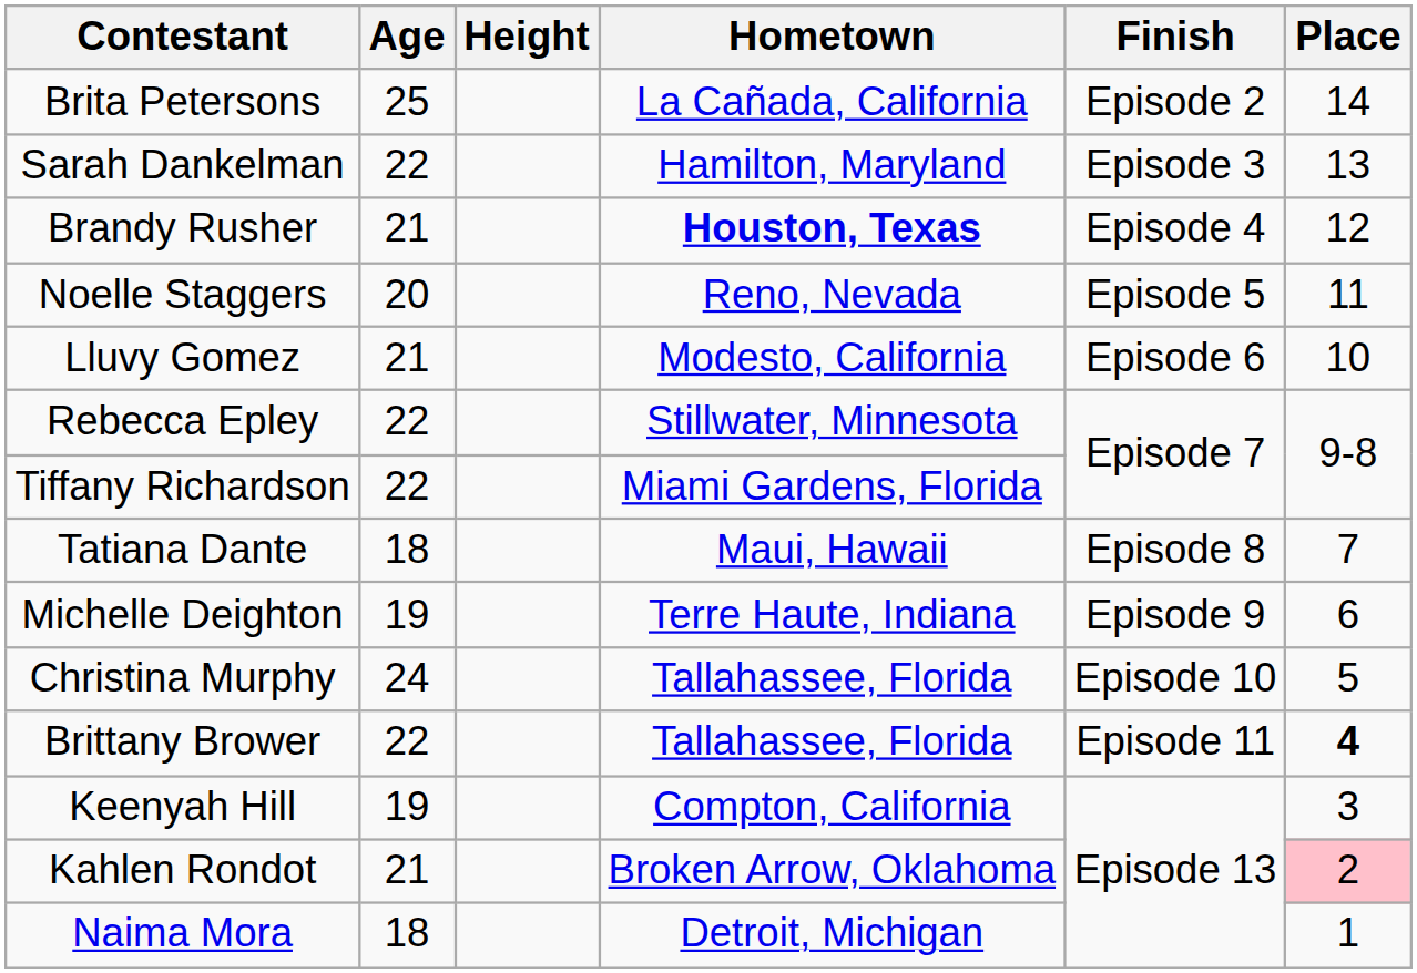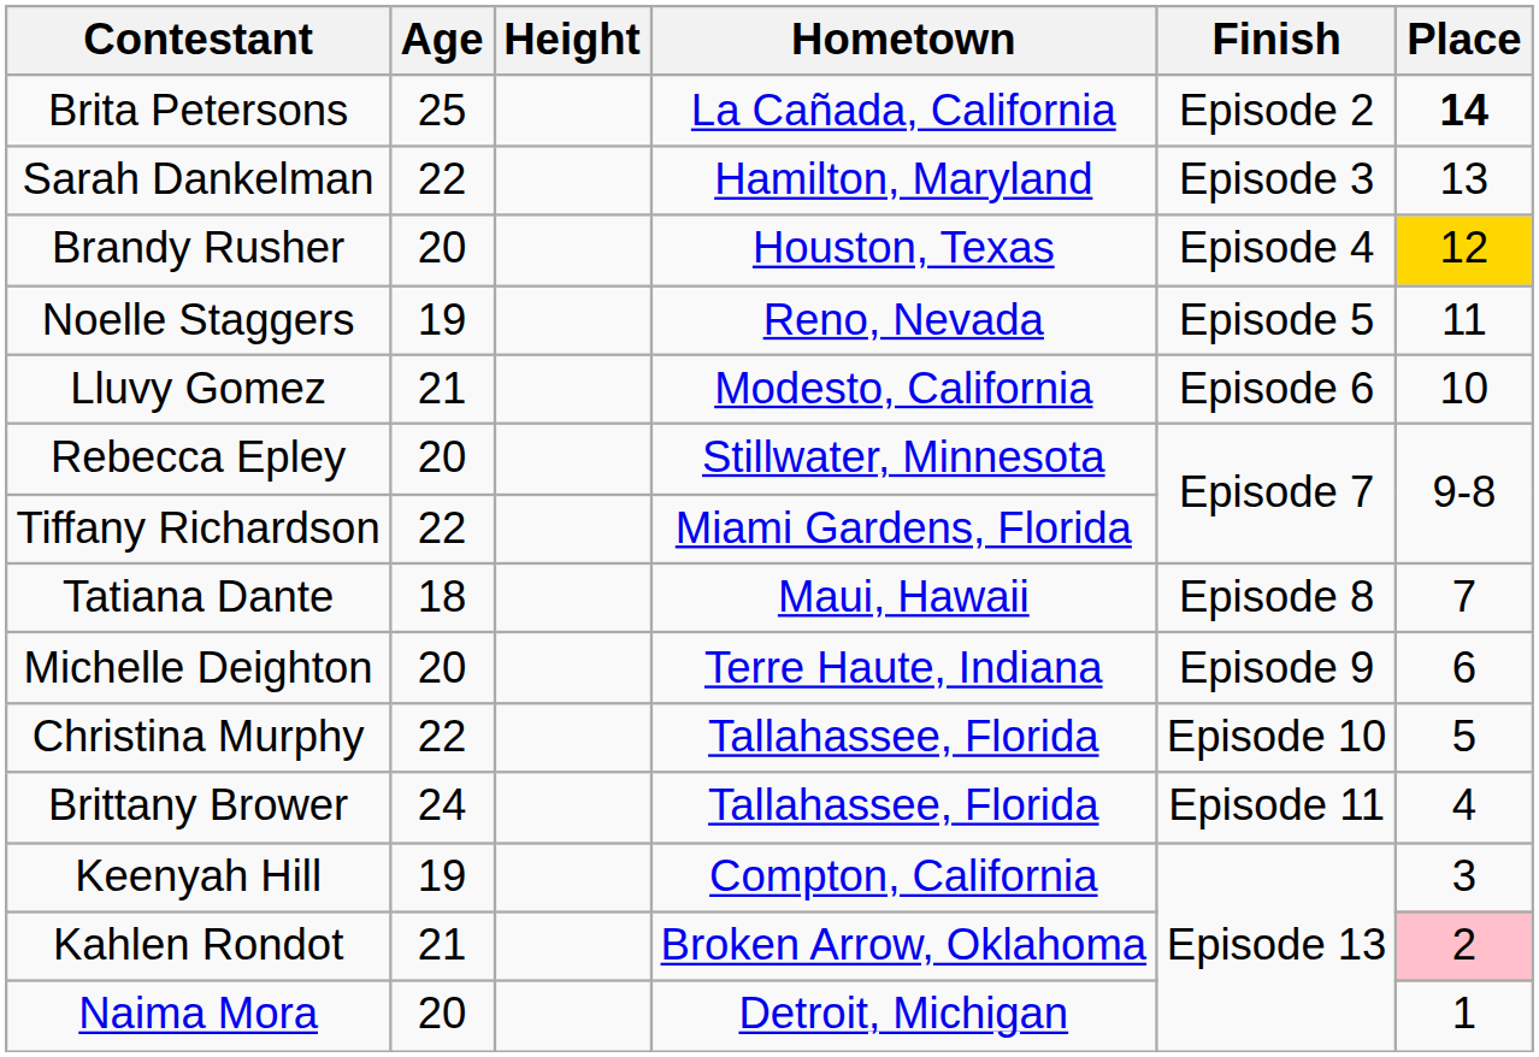Brita Petersons | Place: normal -> bold
Brandy Rusher | Age: 21 -> 20
Brandy Rusher | Hometown: bold -> normal
Brandy Rusher | Place: no background -> gold background
Noelle Staggers | Age: 20 -> 19
Rebecca Epley | Age: 22 -> 20
Michelle Deighton | Age: 19 -> 20
Christina Murphy | Age: 24 -> 22
Brittany Brower | Age: 22 -> 24
Brittany Brower | Place: bold -> normal
Naima Mora | Age: 18 -> 20
